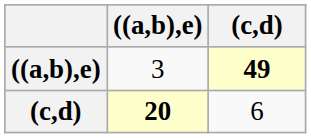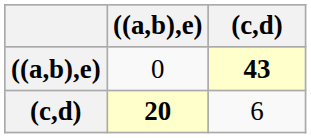row 2 | ((a,b),e): 3 -> 0
row 2 | (c,d): 49 -> 43
